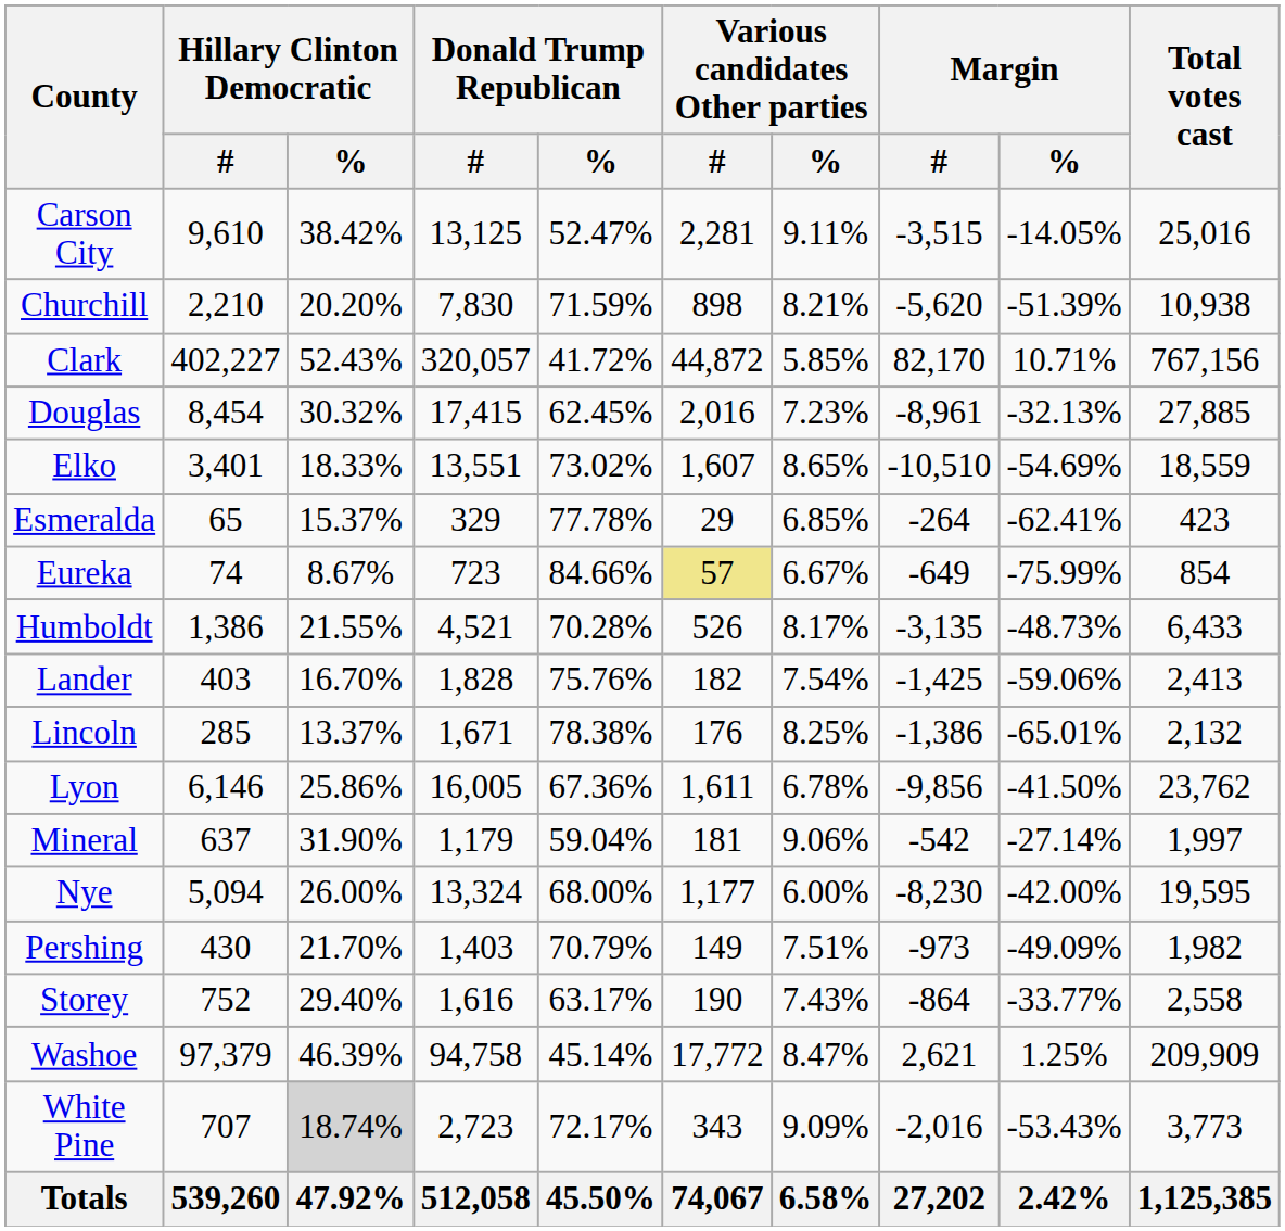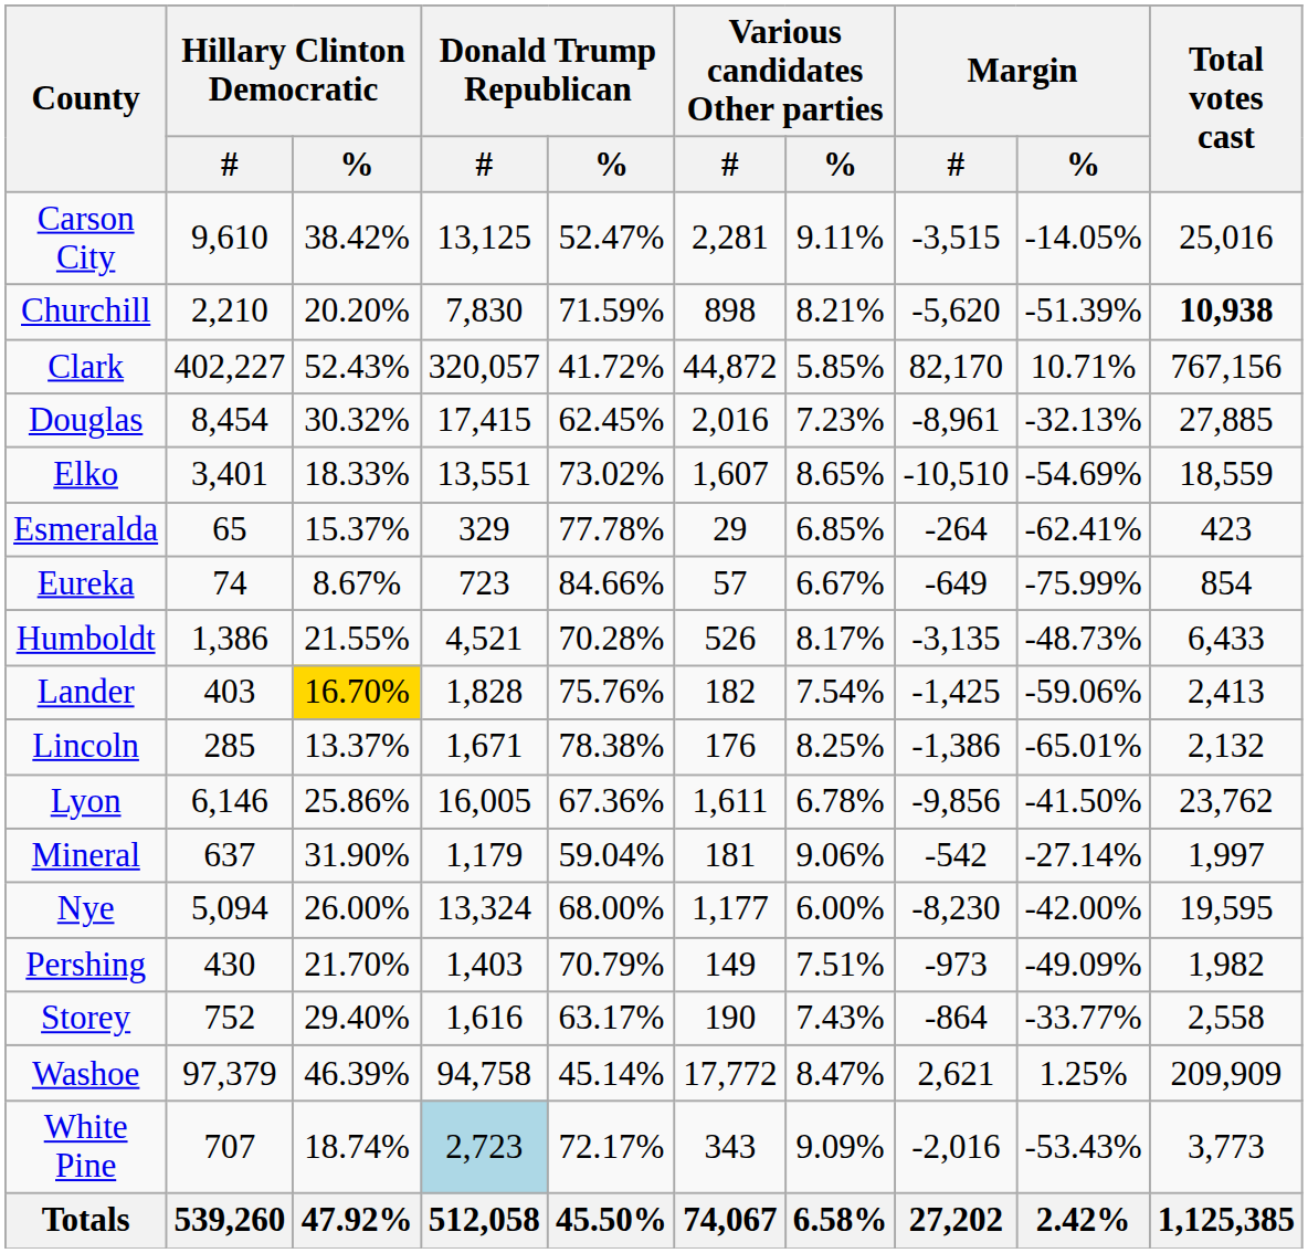Churchill | Total votes cast: normal -> bold
Eureka | Various candidates Other parties / #: khaki background -> no background
Lander | Hillary Clinton Democratic / %: no background -> gold background
White Pine | Hillary Clinton Democratic / %: lightgrey background -> no background
White Pine | Donald Trump Republican / #: no background -> lightblue background
